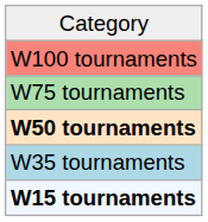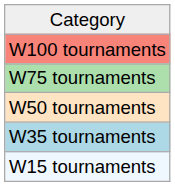row 4 | column 1: bold -> normal
row 6 | column 1: bold -> normal
